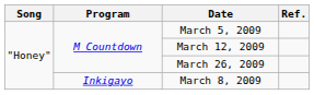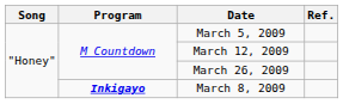March 8, 2009 | Program: normal -> bold
